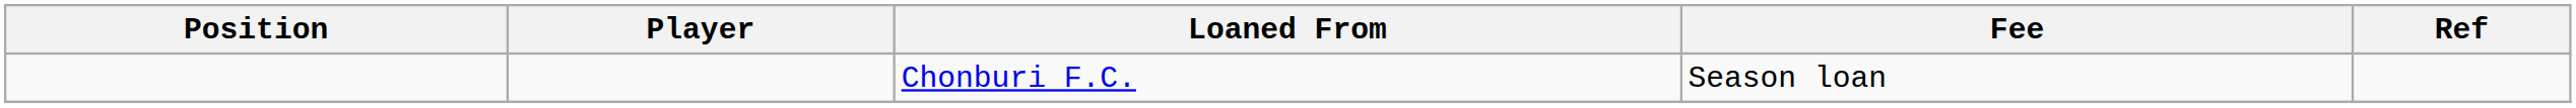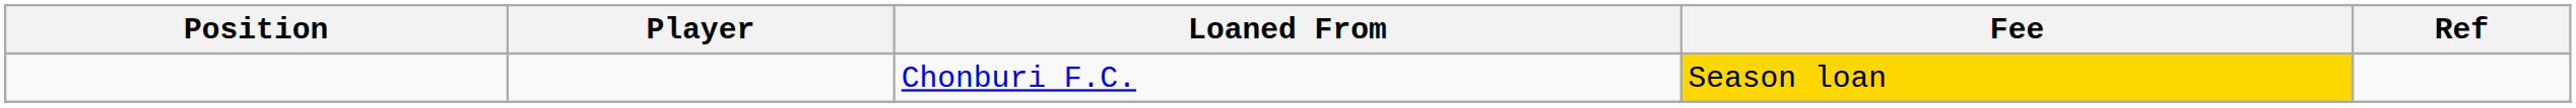Chonburi F.C. | Fee: no background -> gold background
